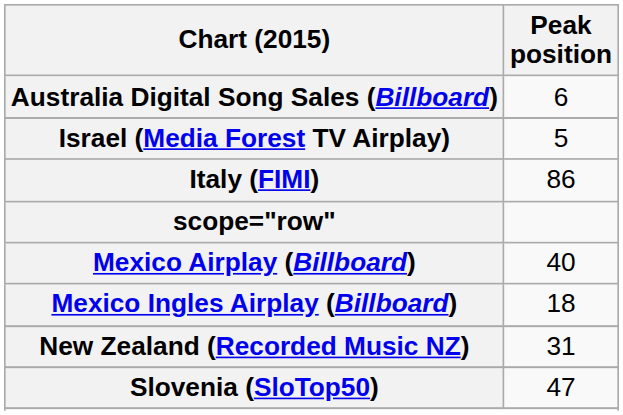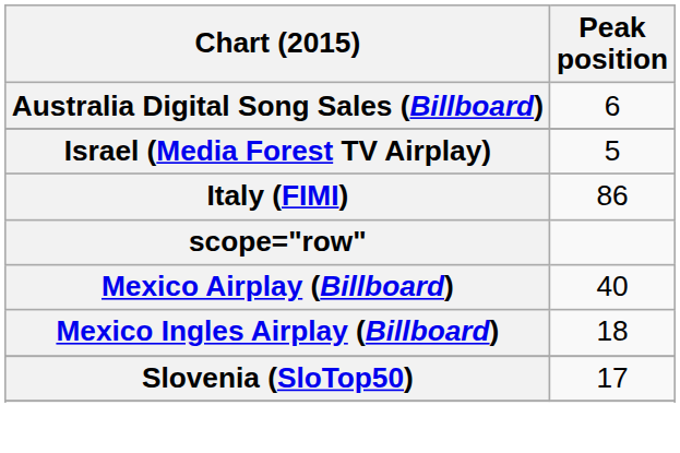- row: New Zealand (Recorded Music NZ) | 31
Slovenia (SloTop50) | Peak position: 47 -> 17
